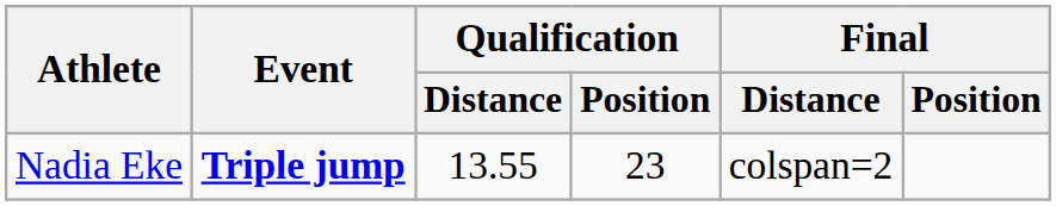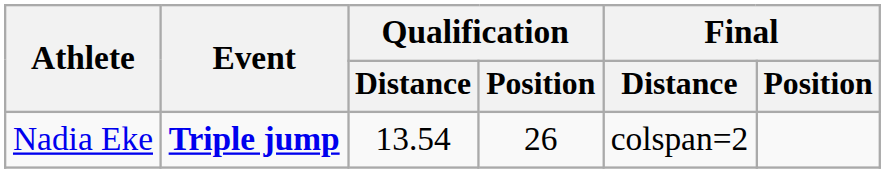Nadia Eke | Qualification / Distance: 13.55 -> 13.54
Nadia Eke | Qualification / Position: 23 -> 26
